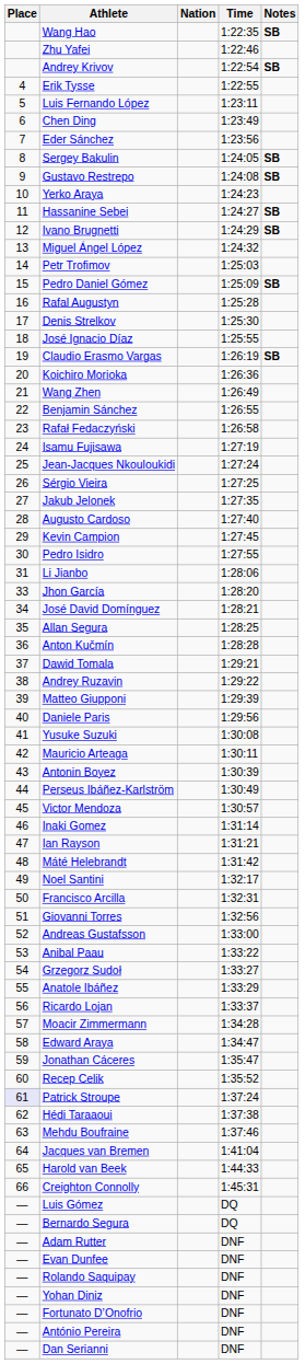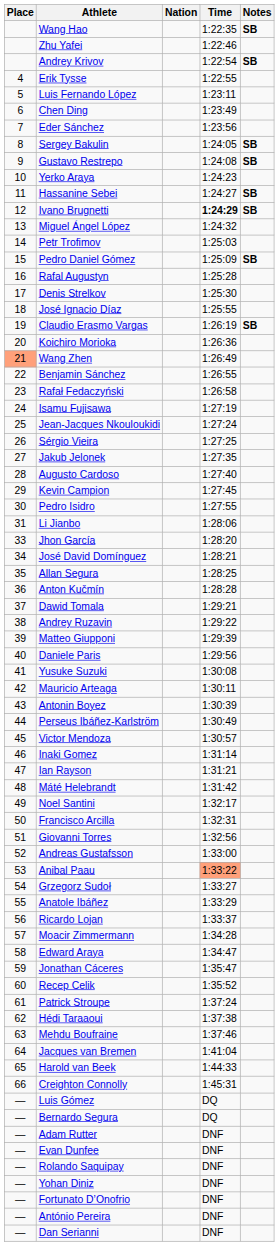Ivano Brugnetti | Time: normal -> bold
Wang Zhen | Place: no background -> lightsalmon background
Anibal Paau | Time: no background -> lightsalmon background
Patrick Stroupe | Place: lavender background -> no background
